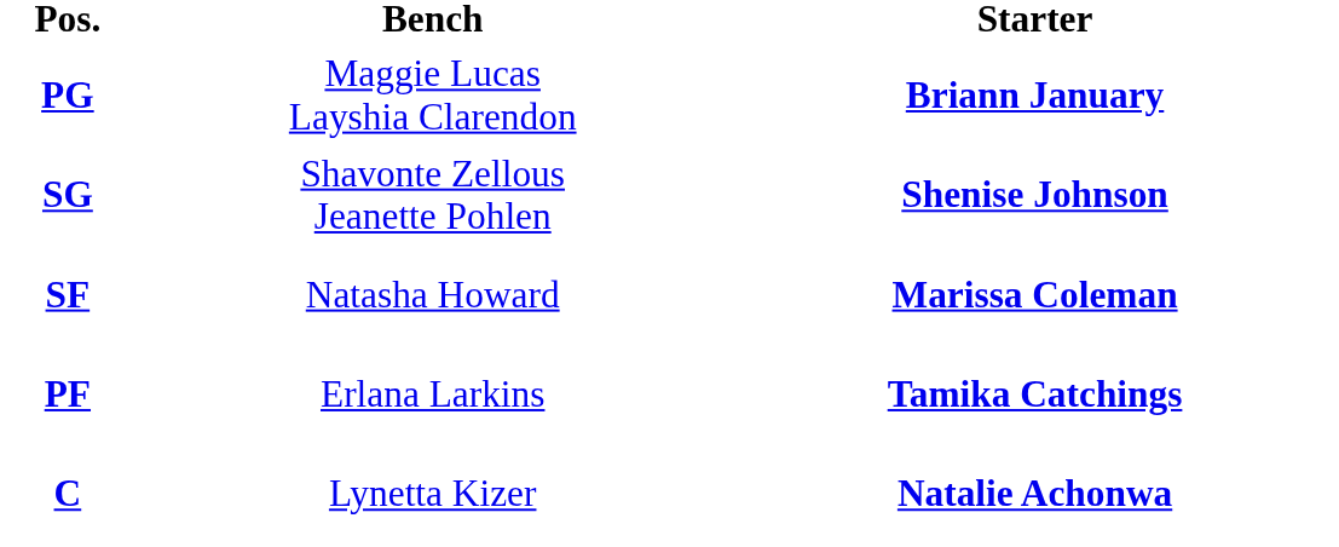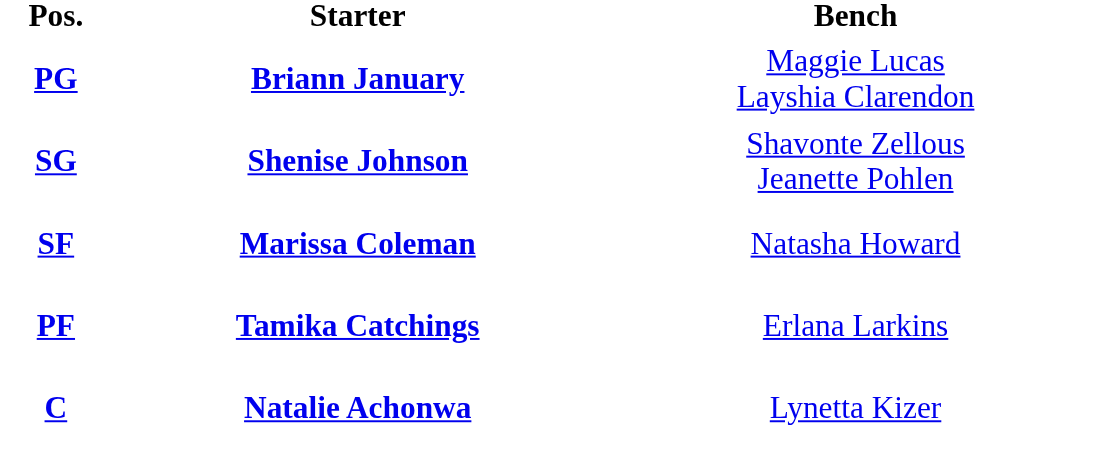columns swapped: Starter <-> Bench
